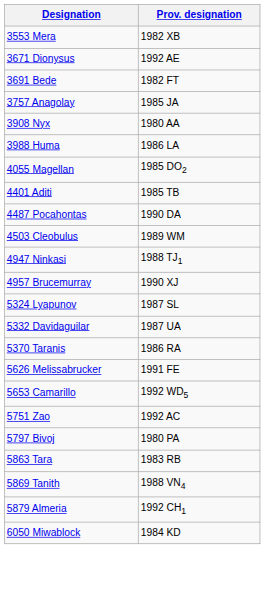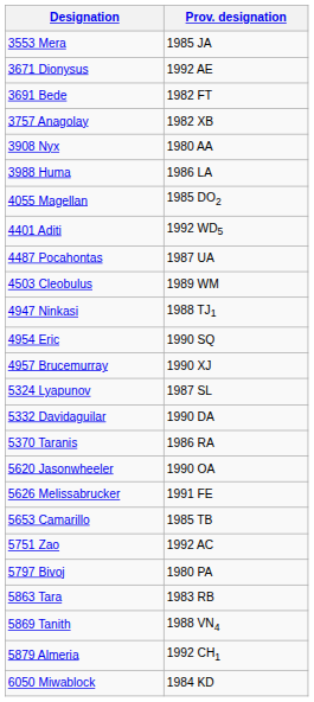3553 Mera | Prov. designation: 1982 XB -> 1985 JA
3757 Anagolay | Prov. designation: 1985 JA -> 1982 XB
4401 Aditi | Prov. designation: 1985 TB -> 1992 WD5
4487 Pocahontas | Prov. designation: 1990 DA -> 1987 UA
+ row: 4954 Eric | 1990 SQ
5332 Davidaguilar | Prov. designation: 1987 UA -> 1990 DA
+ row: 5620 Jasonwheeler | 1990 OA
5653 Camarillo | Prov. designation: 1992 WD5 -> 1985 TB
